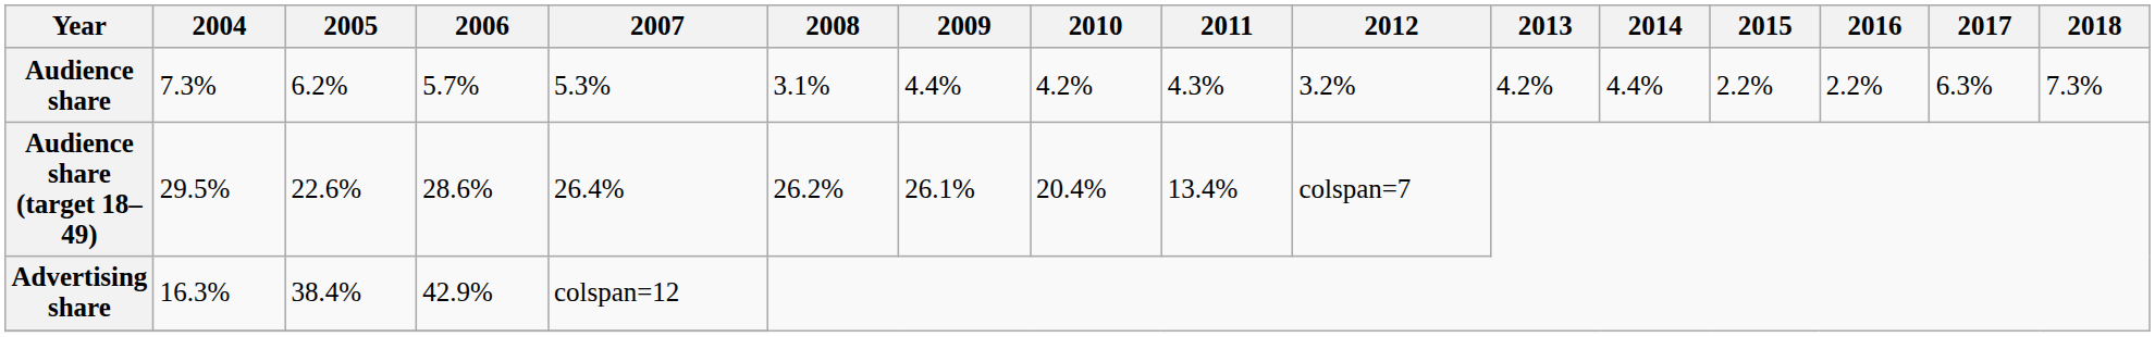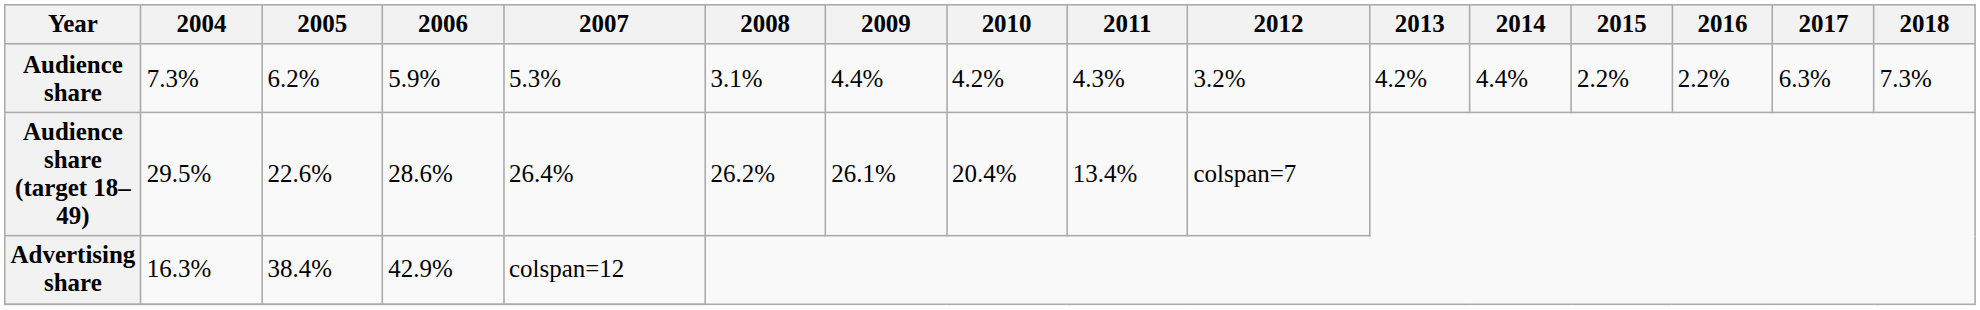Audience share | 2006: 5.7% -> 5.9%
